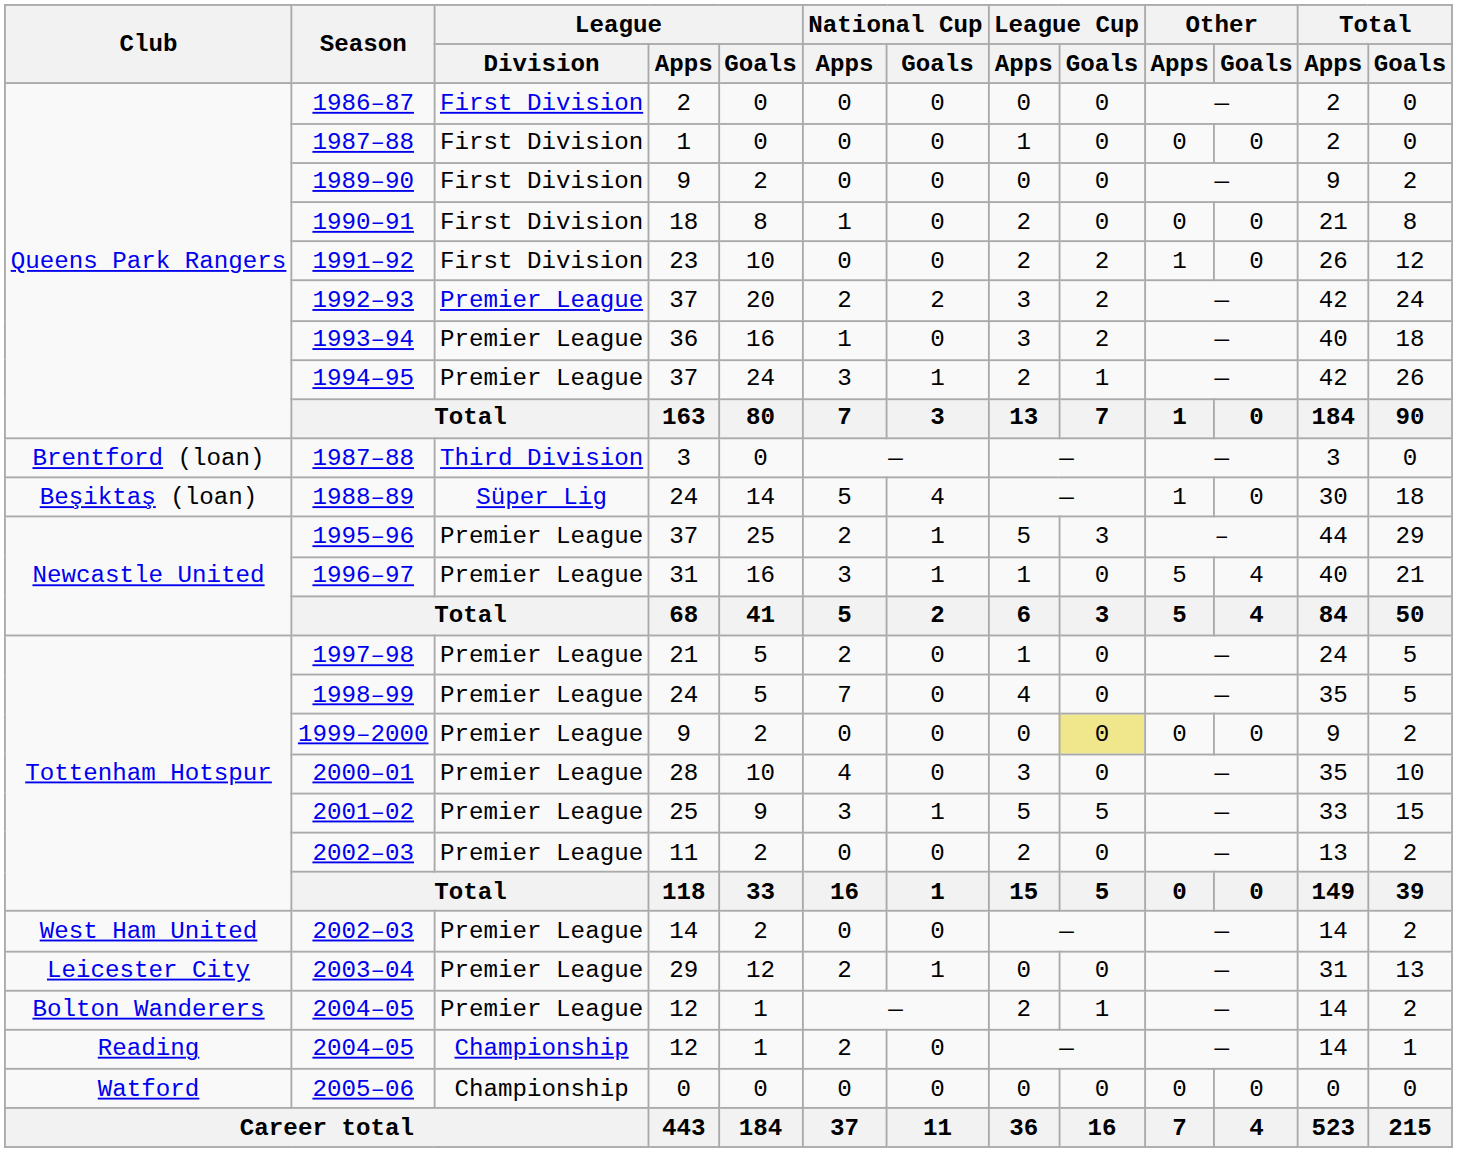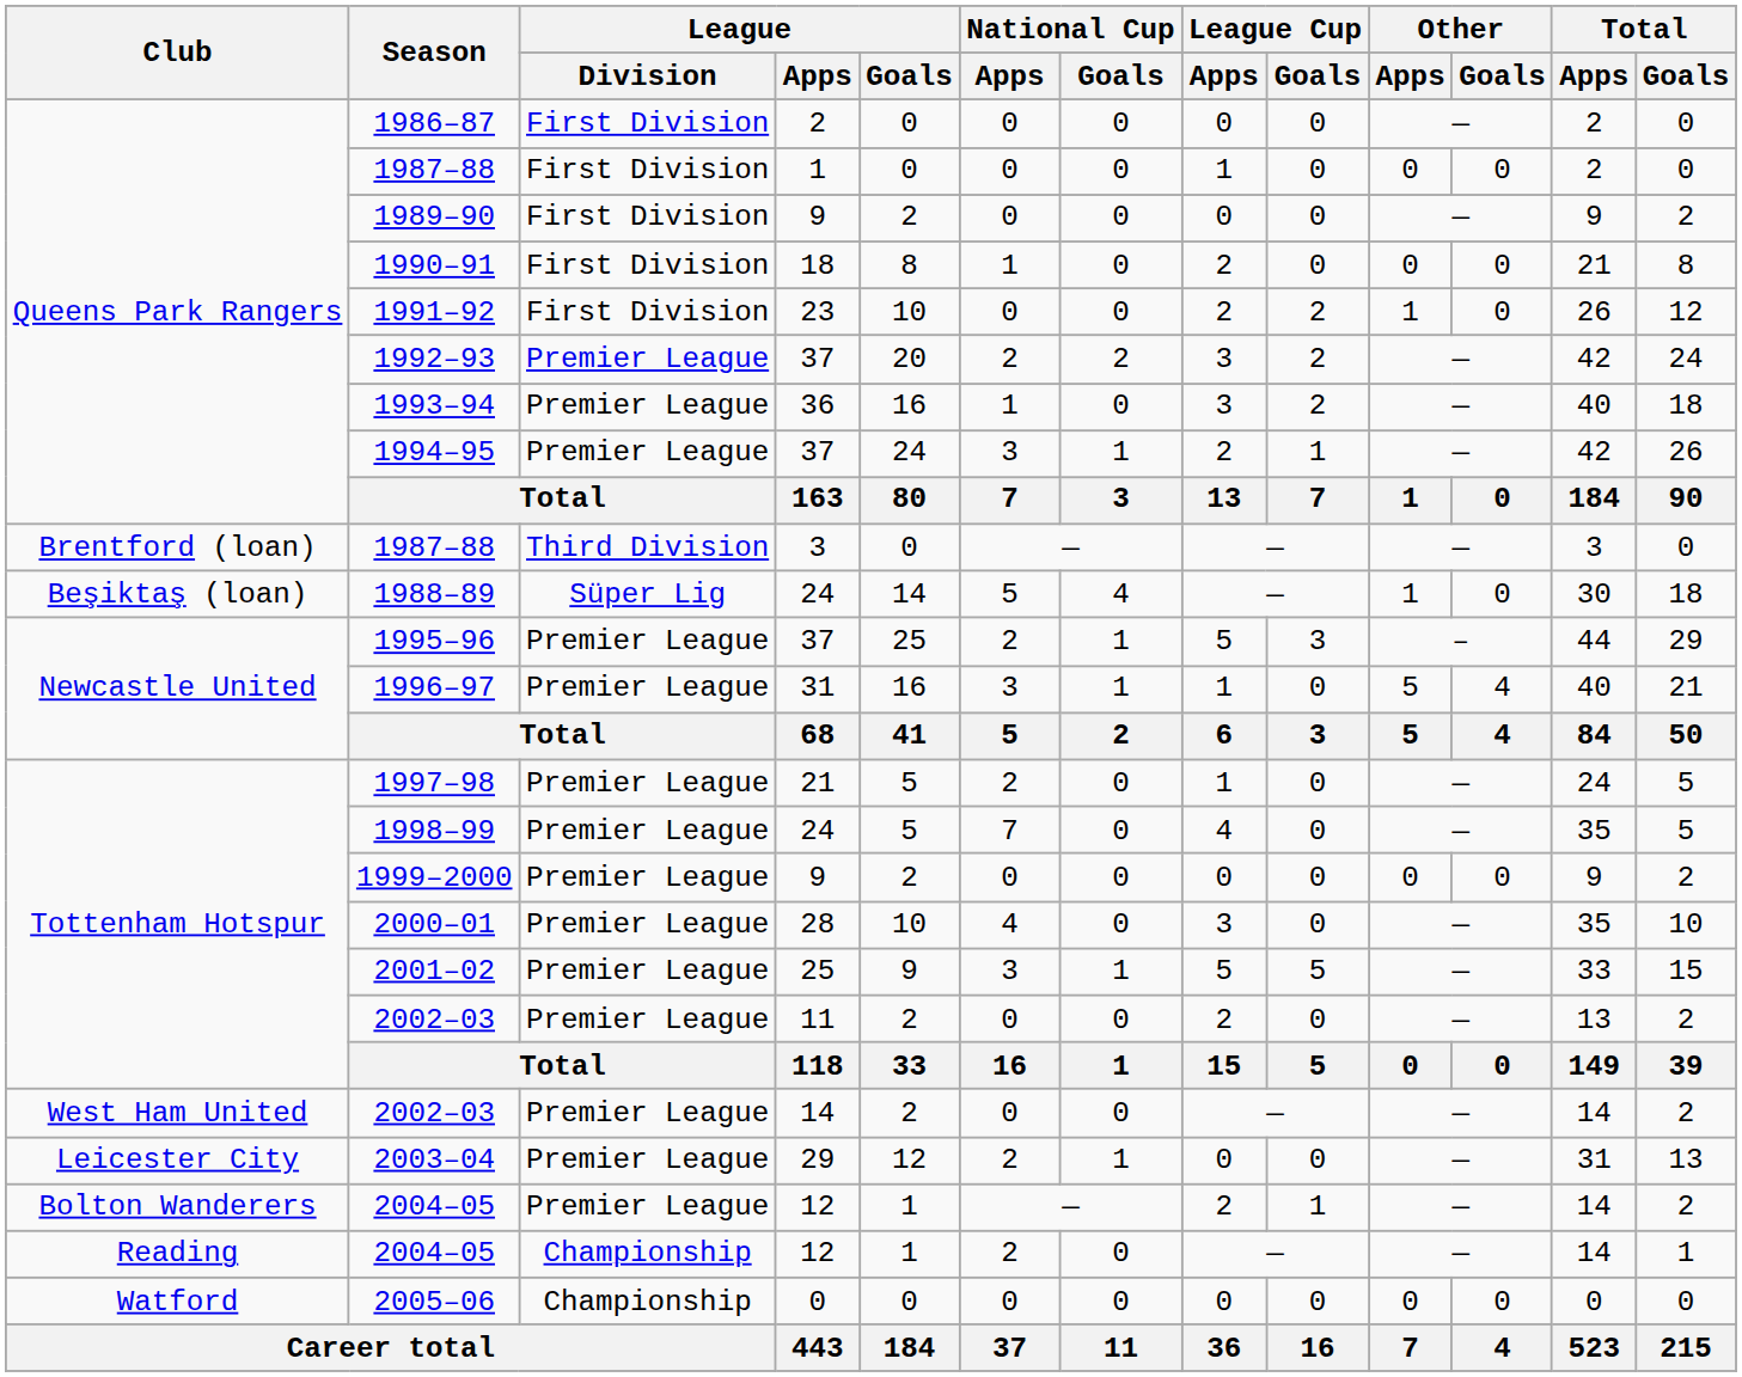1999–2000 | League Cup / Goals: khaki background -> no background
